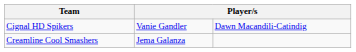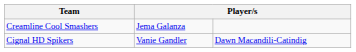rows swapped: Cignal HD Spikers <-> Creamline Cool Smashers
